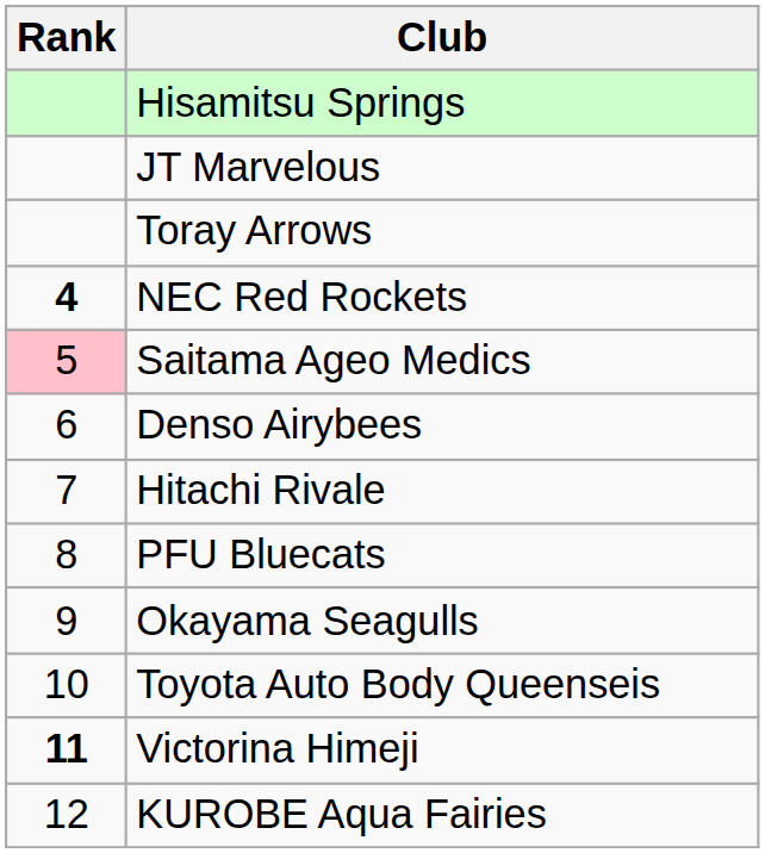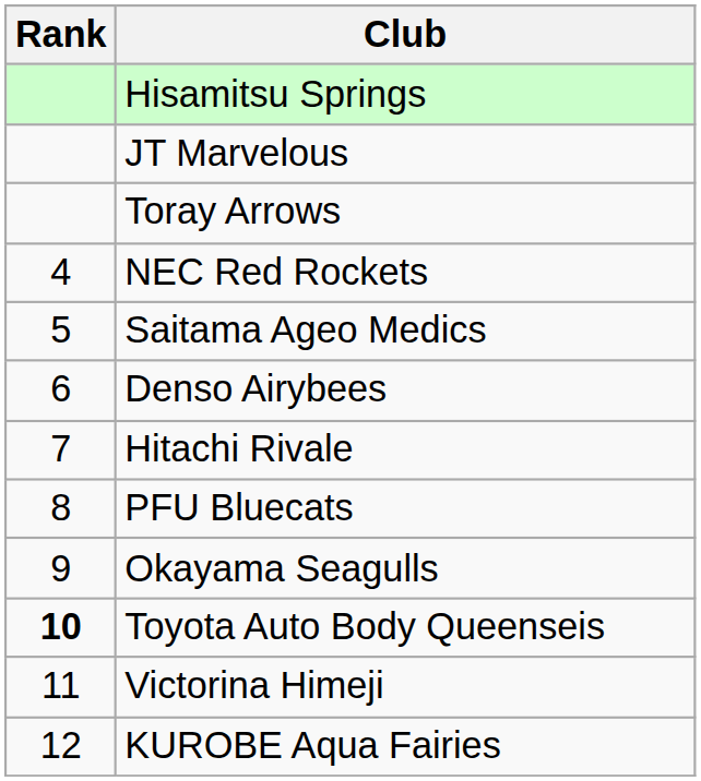NEC Red Rockets | Rank: bold -> normal
Saitama Ageo Medics | Rank: pink background -> no background
Toyota Auto Body Queenseis | Rank: normal -> bold
Victorina Himeji | Rank: bold -> normal
